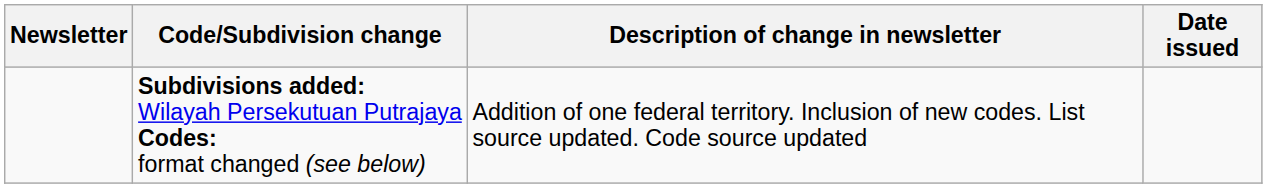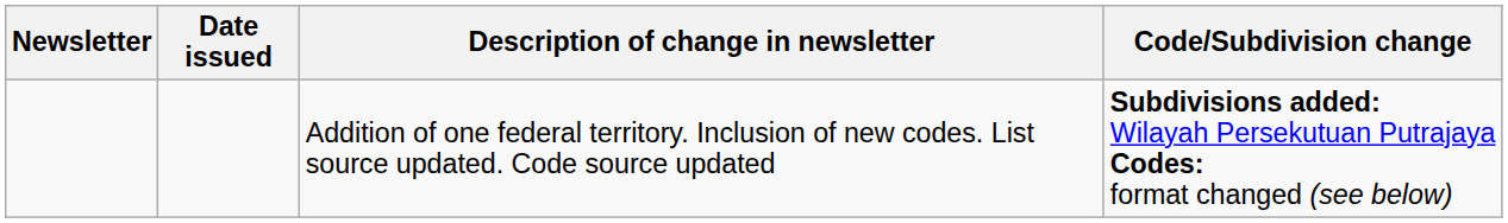columns swapped: Date issued <-> Code/Subdivision change
